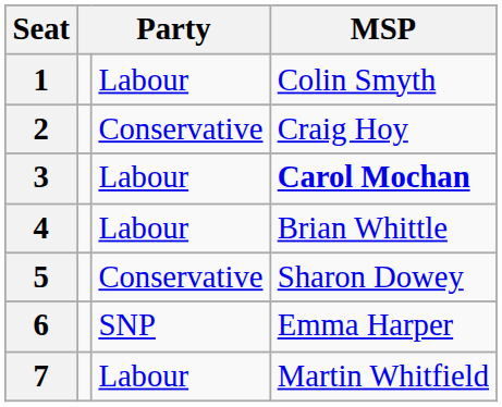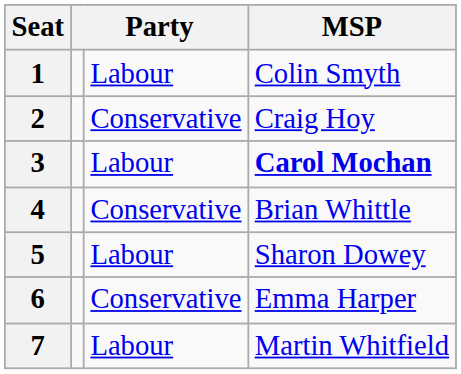4 | column 3: Labour -> Conservative
5 | column 3: Conservative -> Labour
6 | column 3: SNP -> Conservative
